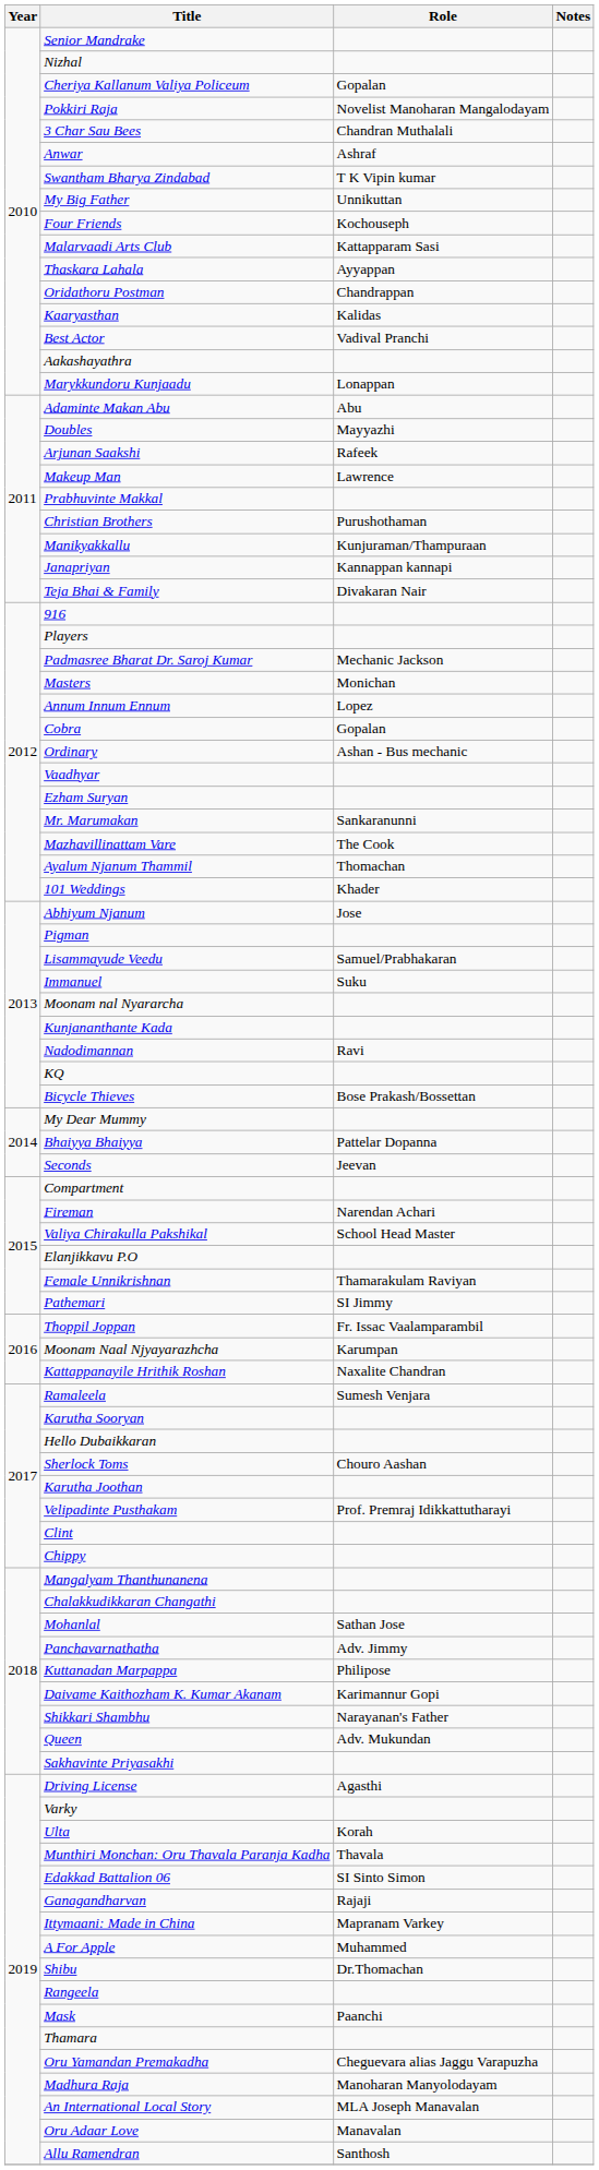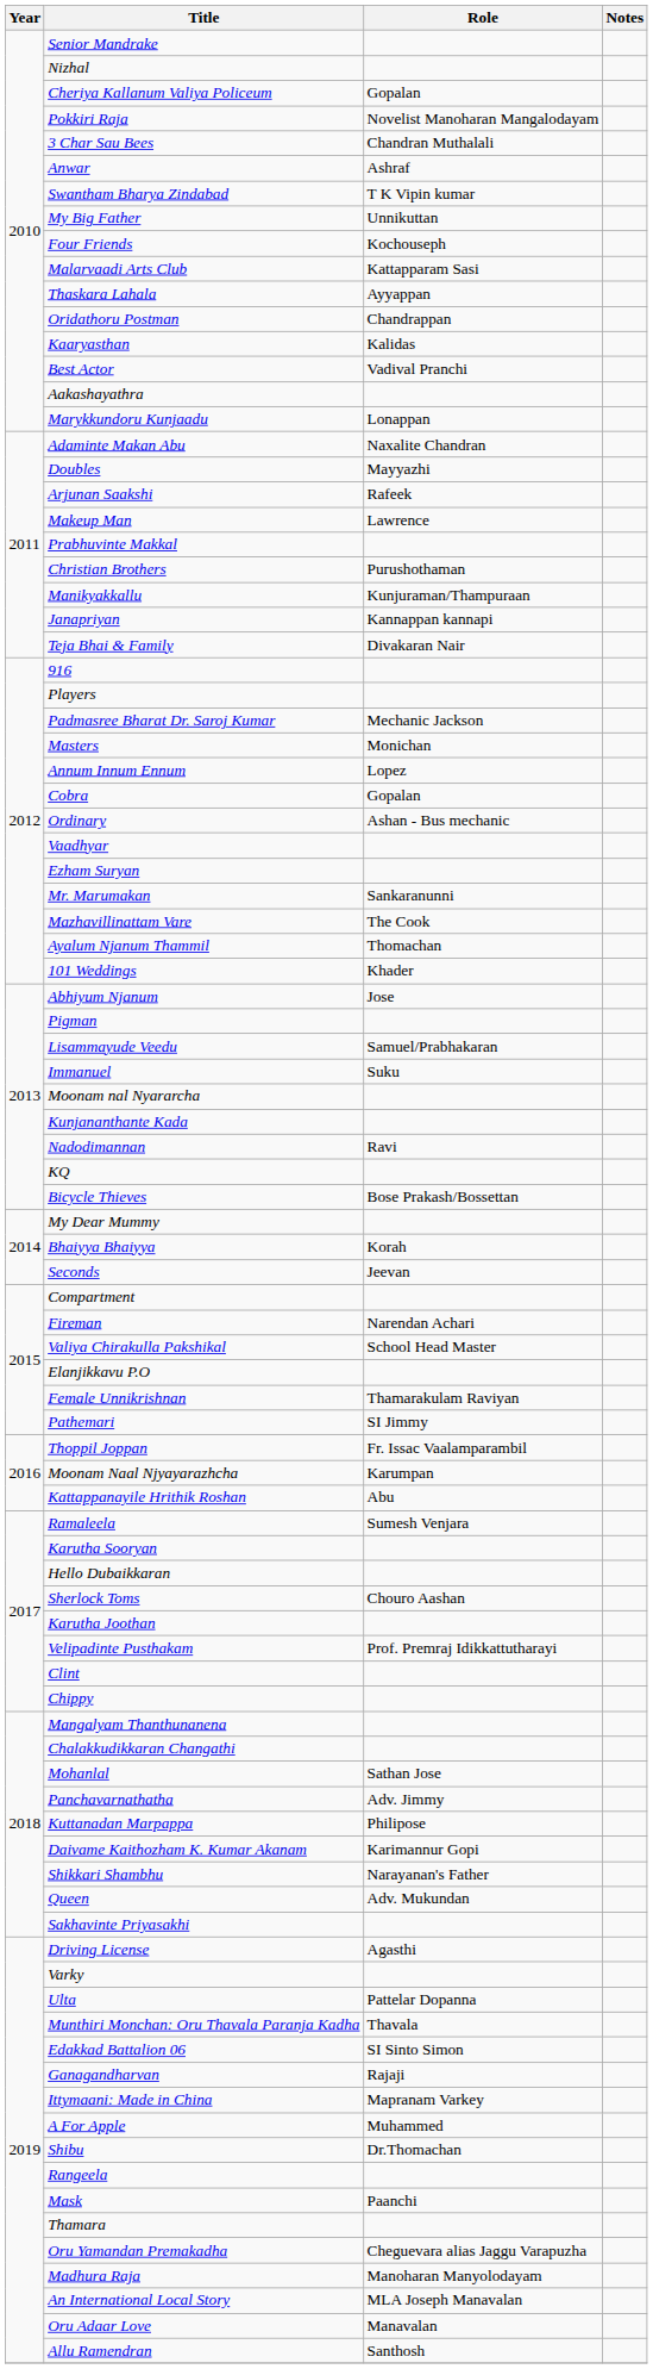Adaminte Makan Abu | Role: Abu -> Naxalite Chandran
Bhaiyya Bhaiyya | Role: Pattelar Dopanna -> Korah
Kattappanayile Hrithik Roshan | Role: Naxalite Chandran -> Abu
Ulta | Role: Korah -> Pattelar Dopanna
